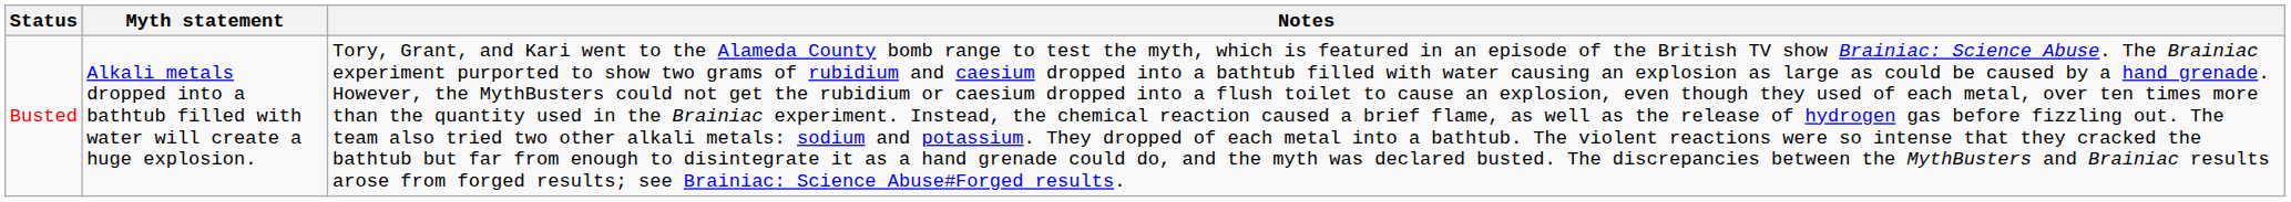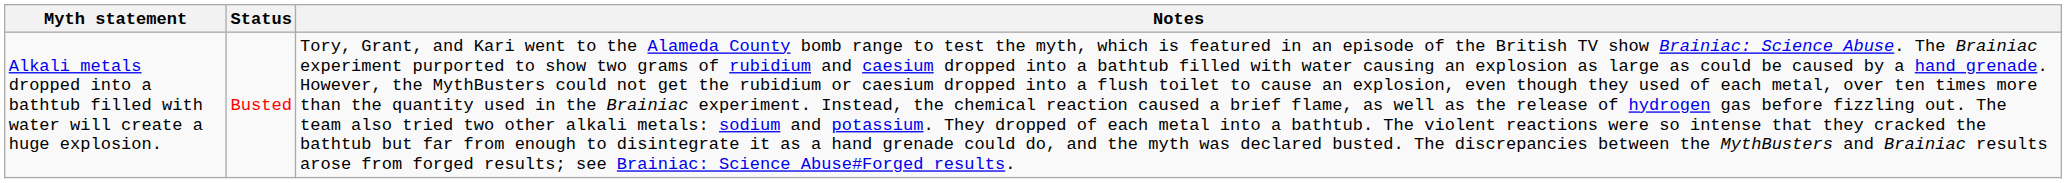columns swapped: Myth statement <-> Status
